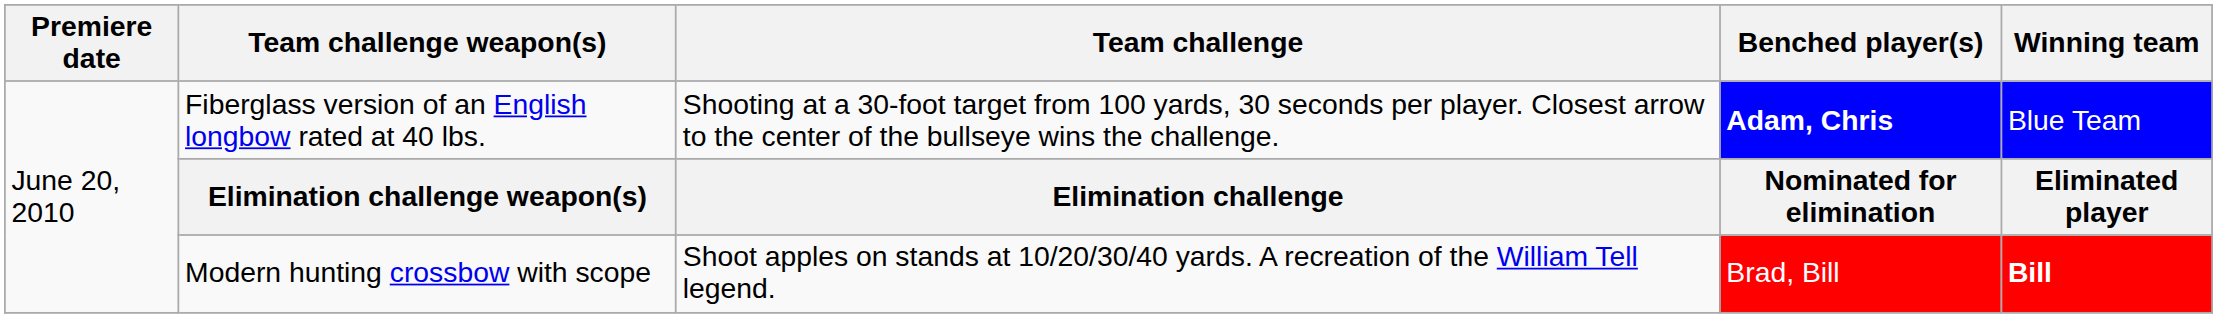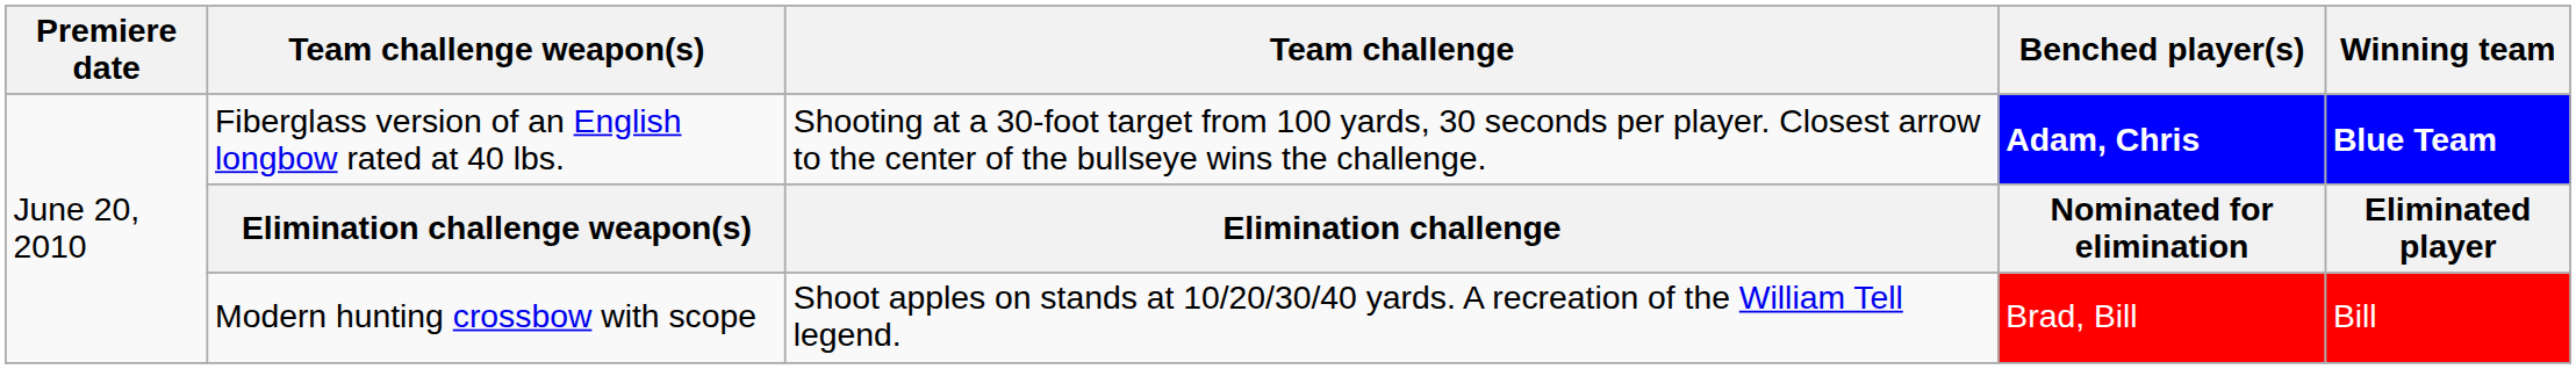Fiberglass version of an English longbow rated at 40 lbs. | Winning team: normal -> bold
Modern hunting crossbow with scope | Winning team: bold -> normal
